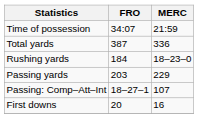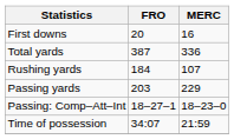rows swapped: First downs <-> Time of possession
Rushing yards | MERC: 18–23–0 -> 107
Passing: Comp–Att–Int | MERC: 107 -> 18–23–0
